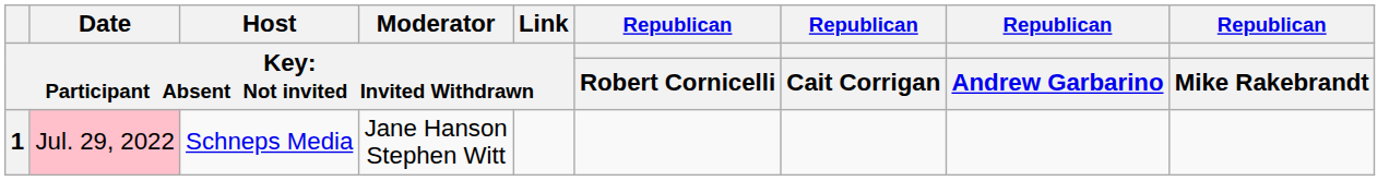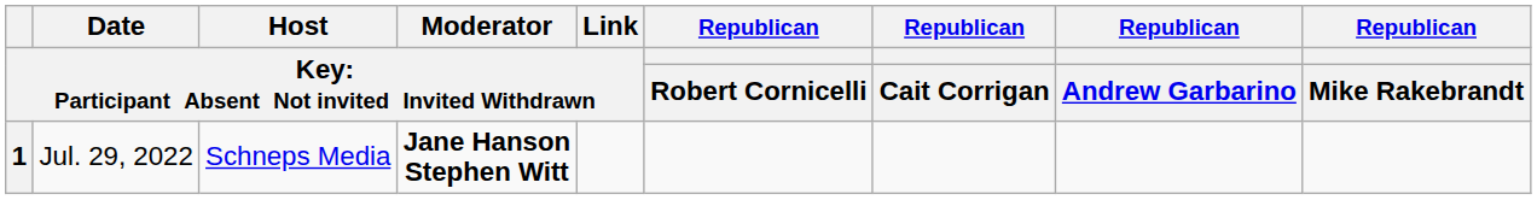1 | column 2: pink background -> no background
1 | column 4: normal -> bold
